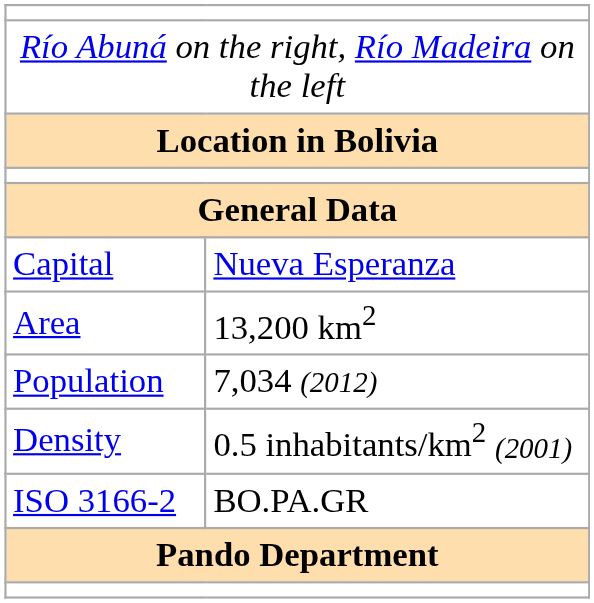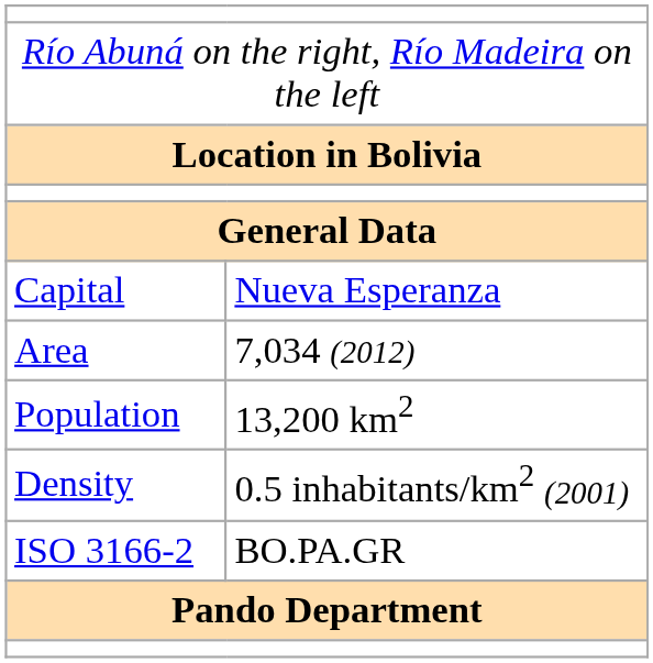row 7 | column 2: 13,200 km2 -> 7,034 (2012)
row 8 | column 2: 7,034 (2012) -> 13,200 km2
